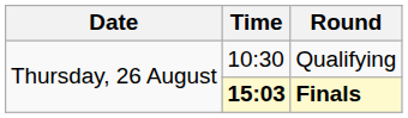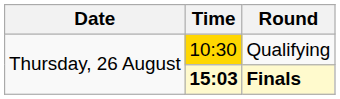Qualifying | Time: no background -> gold background
